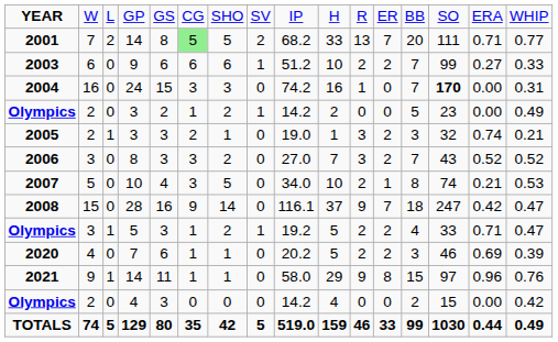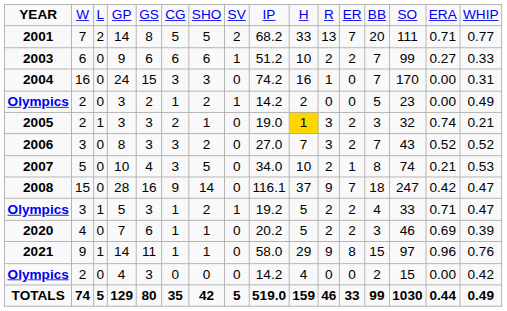2001 | column 6: lightgreen background -> no background
2004 | column 14: bold -> normal
2005 | column 10: no background -> gold background
